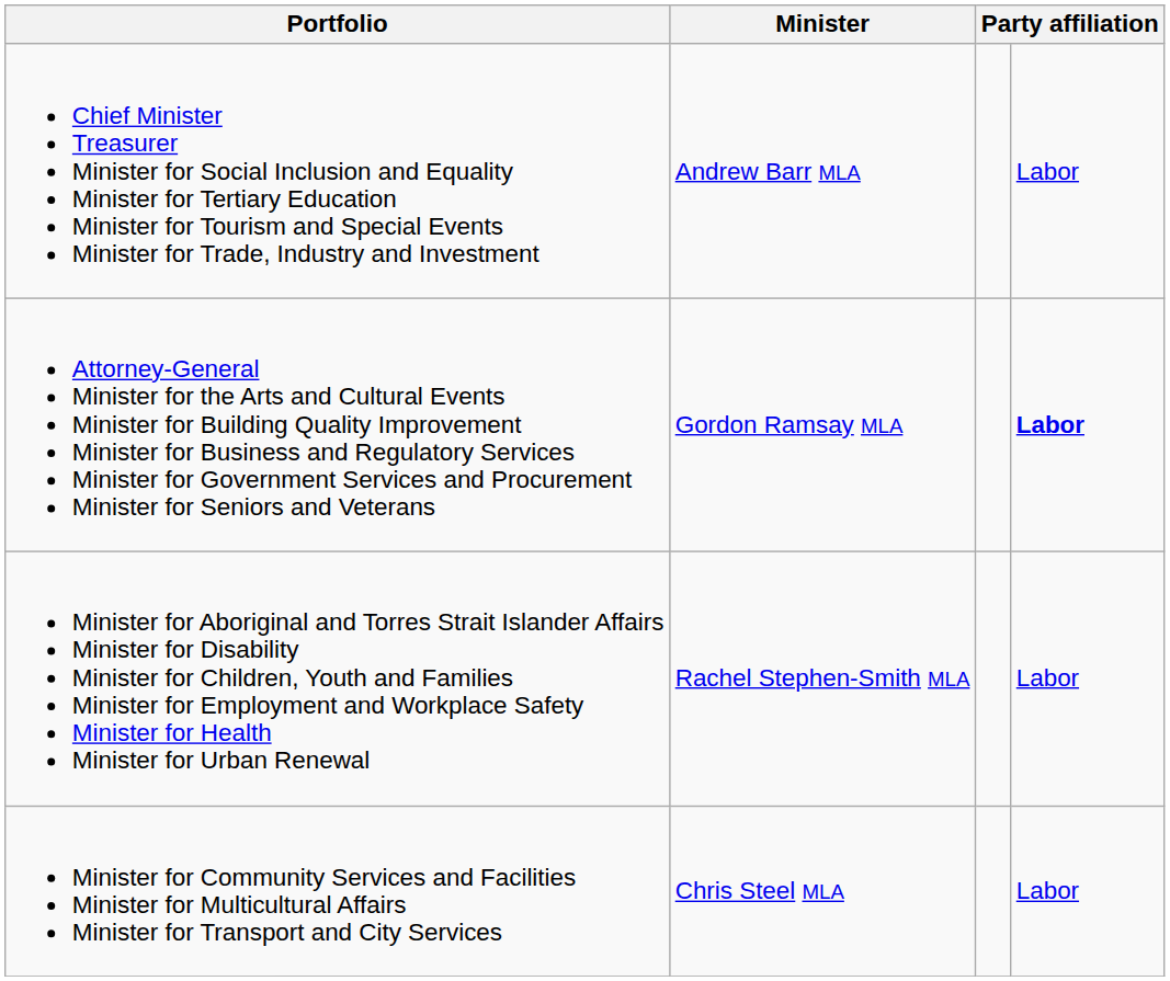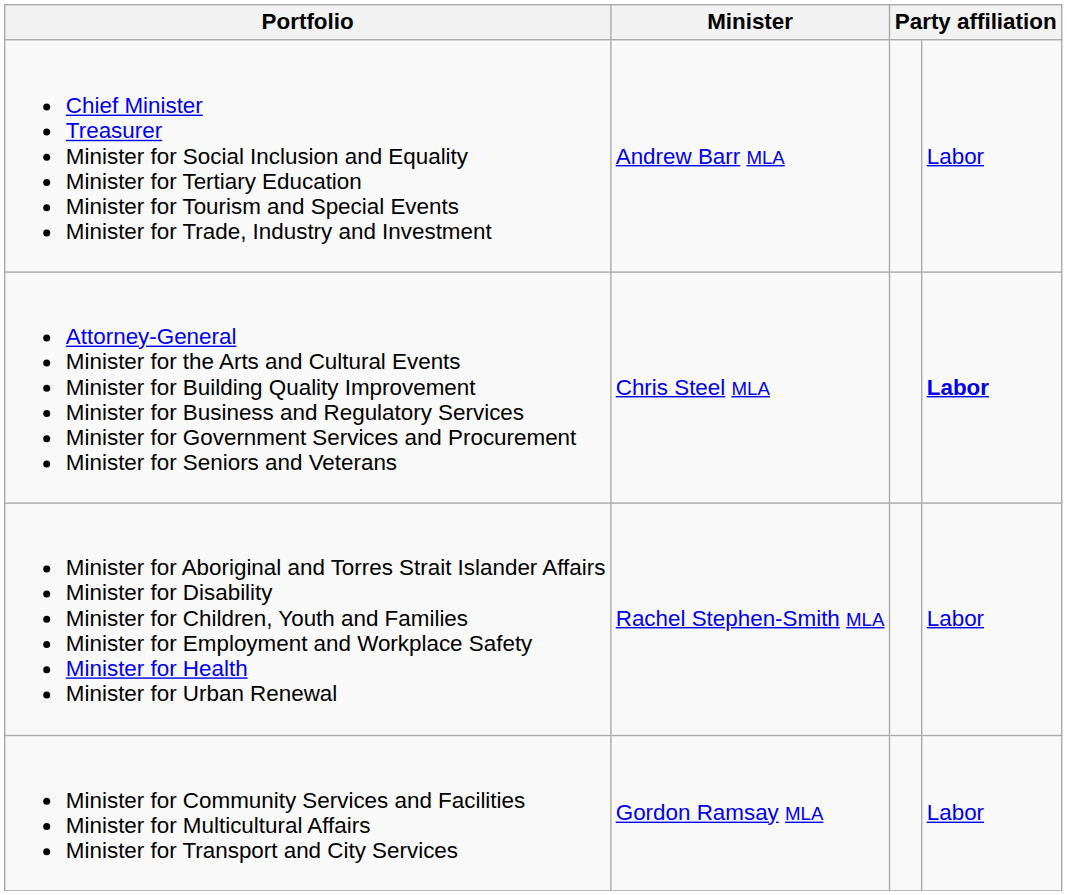row 3 | Minister: Gordon Ramsay MLA -> Chris Steel MLA
row 5 | Minister: Chris Steel MLA -> Gordon Ramsay MLA
